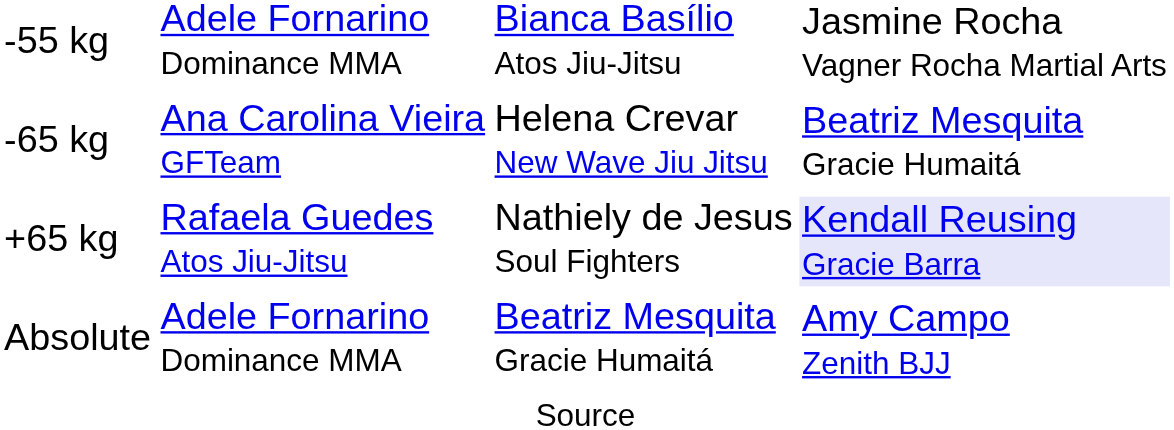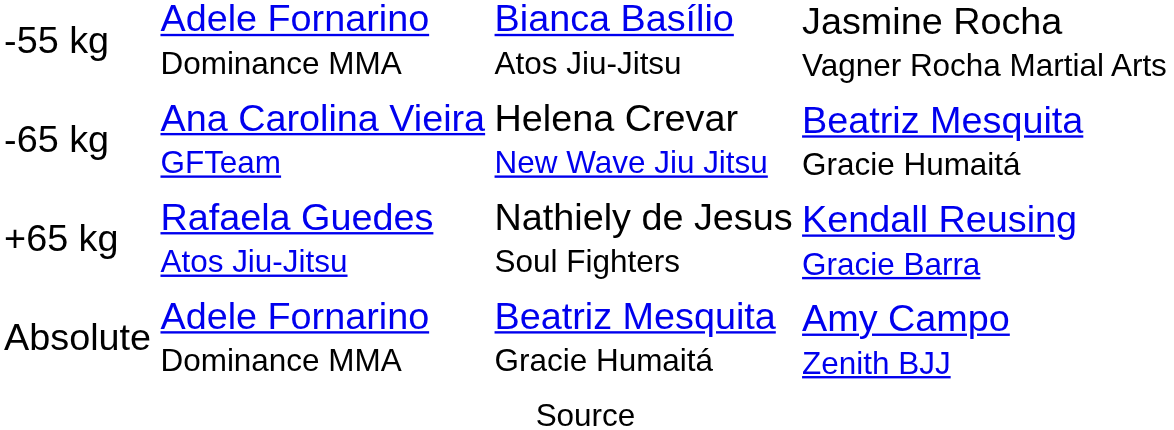Kendall Reusing Gracie Barra | column 4: lavender background -> no background
